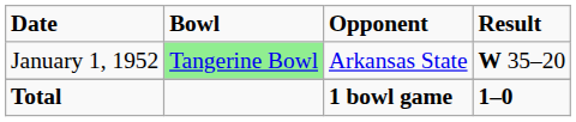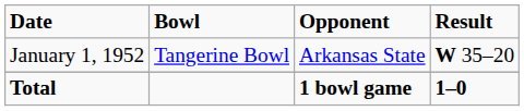January 1, 1952 | Bowl: lightgreen background -> no background
